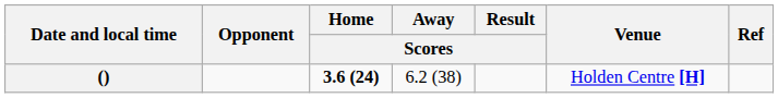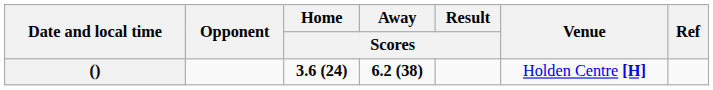() | Away / Scores: normal -> bold
